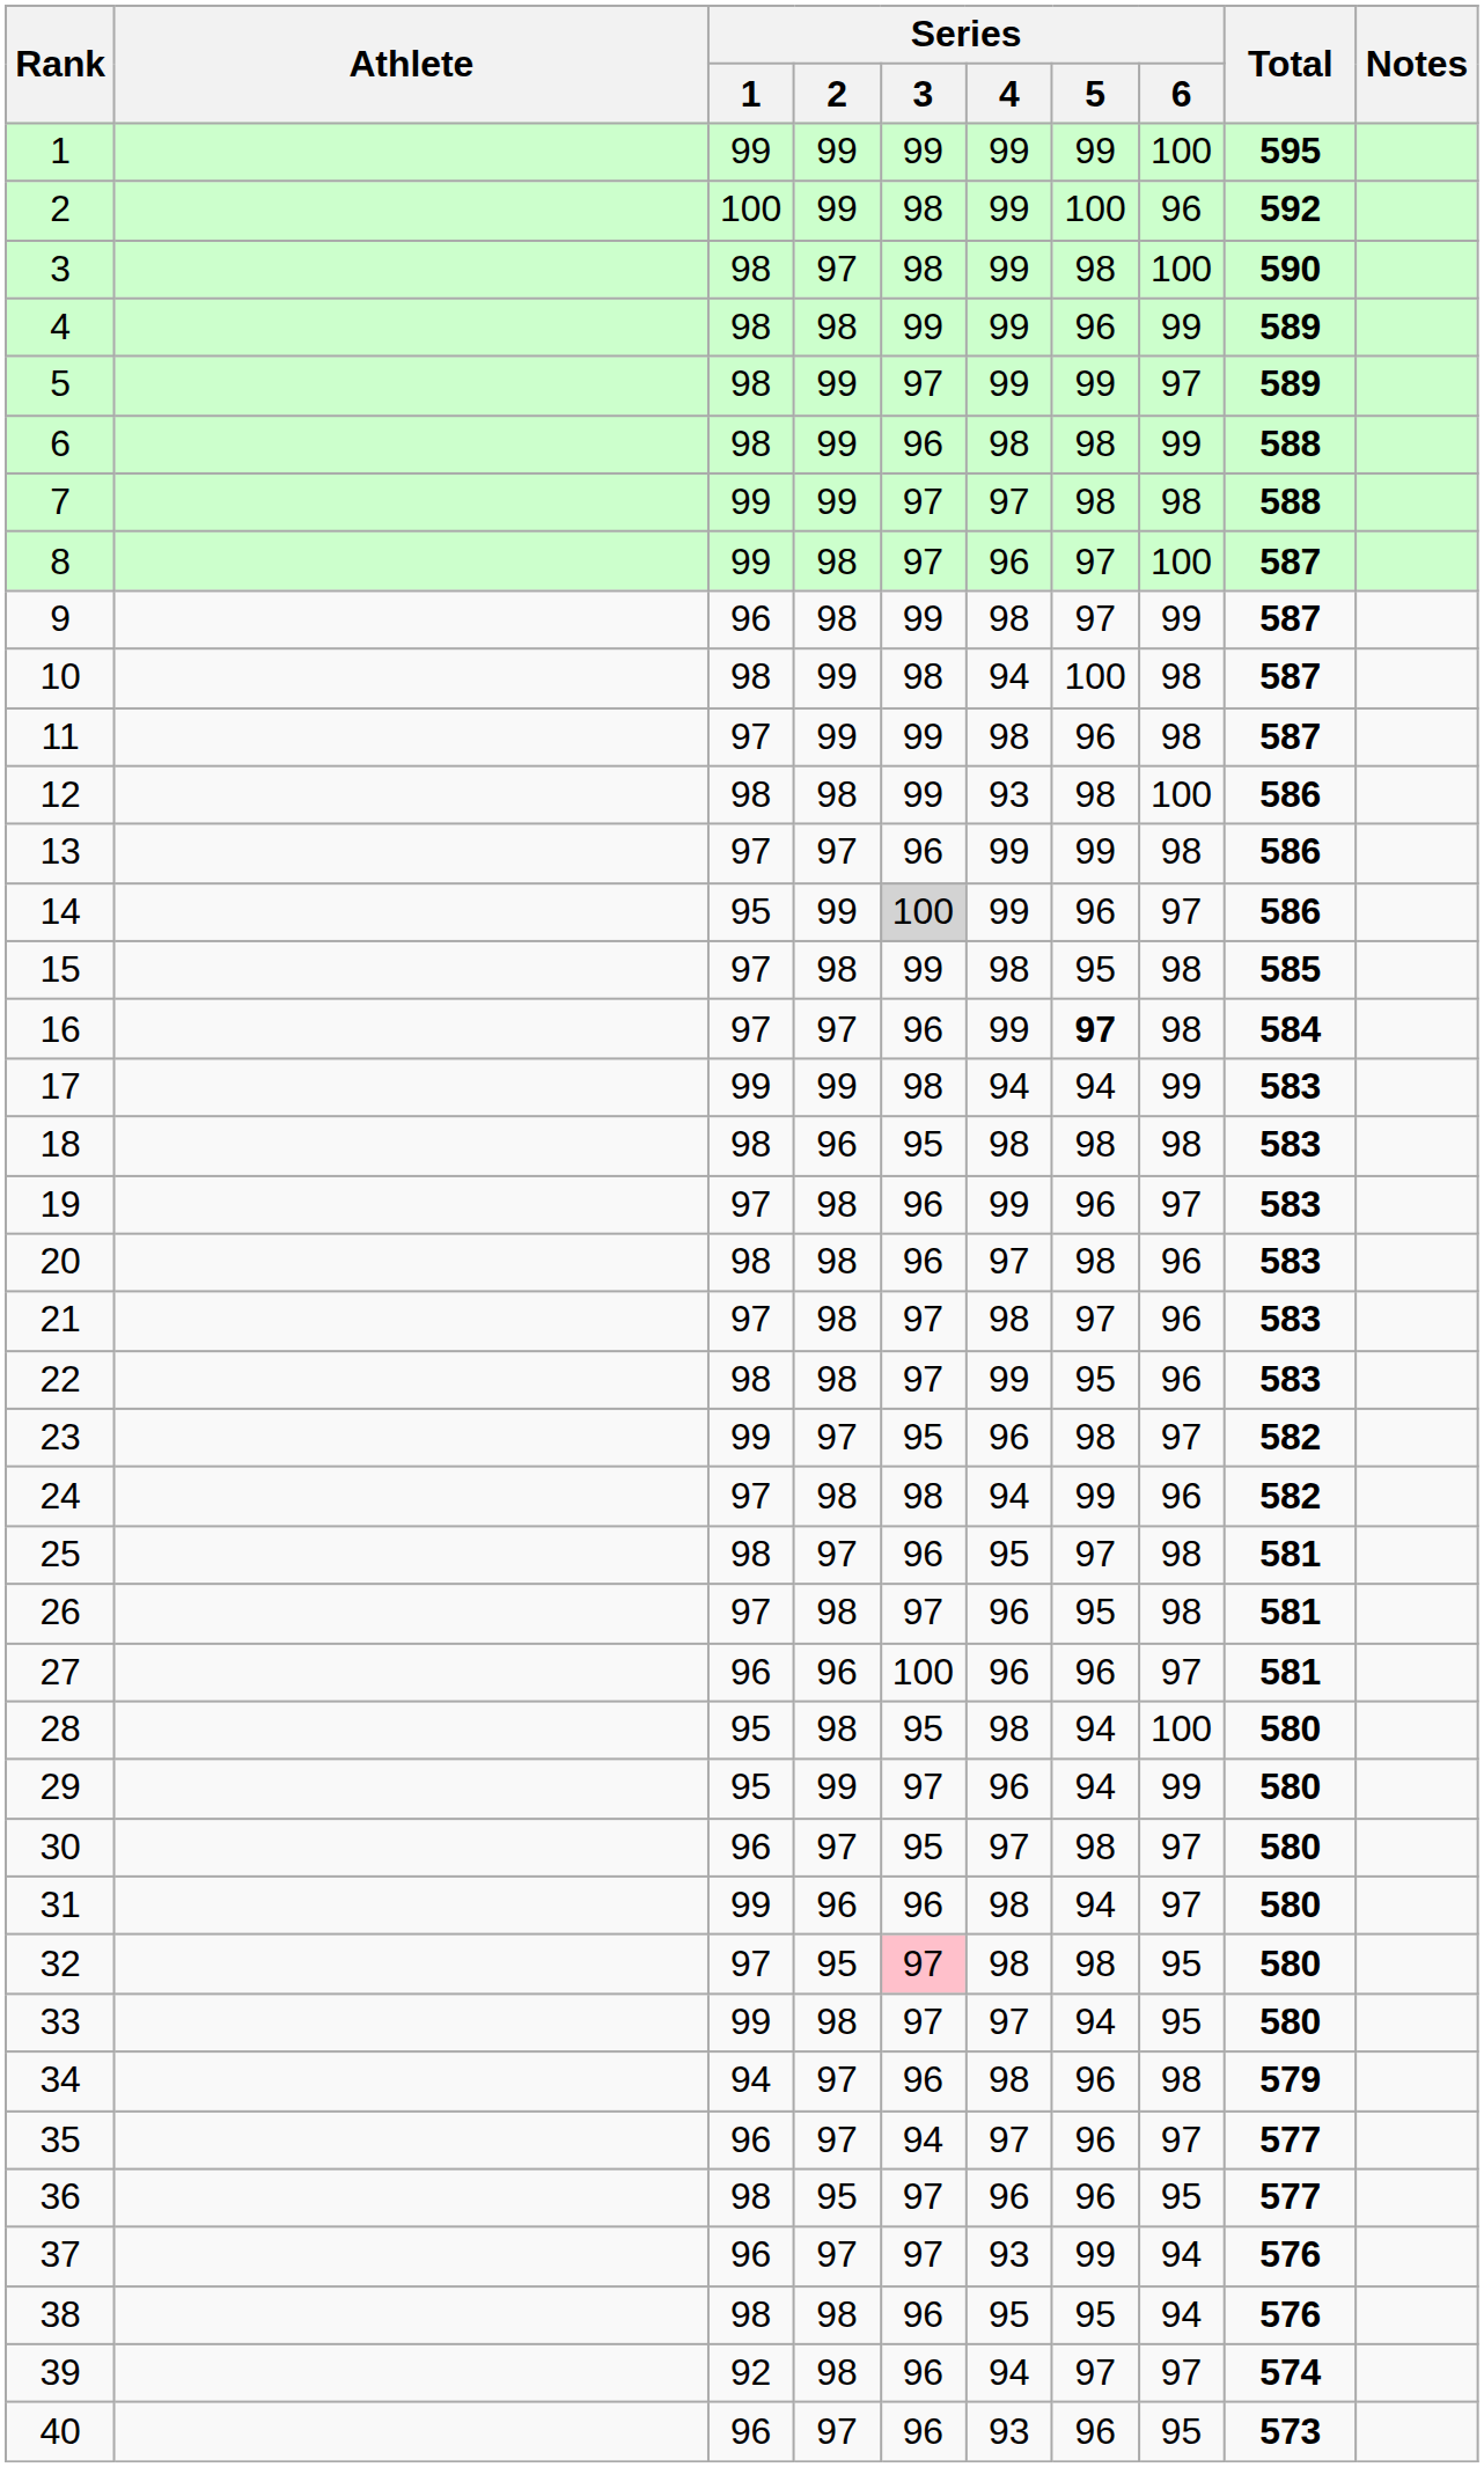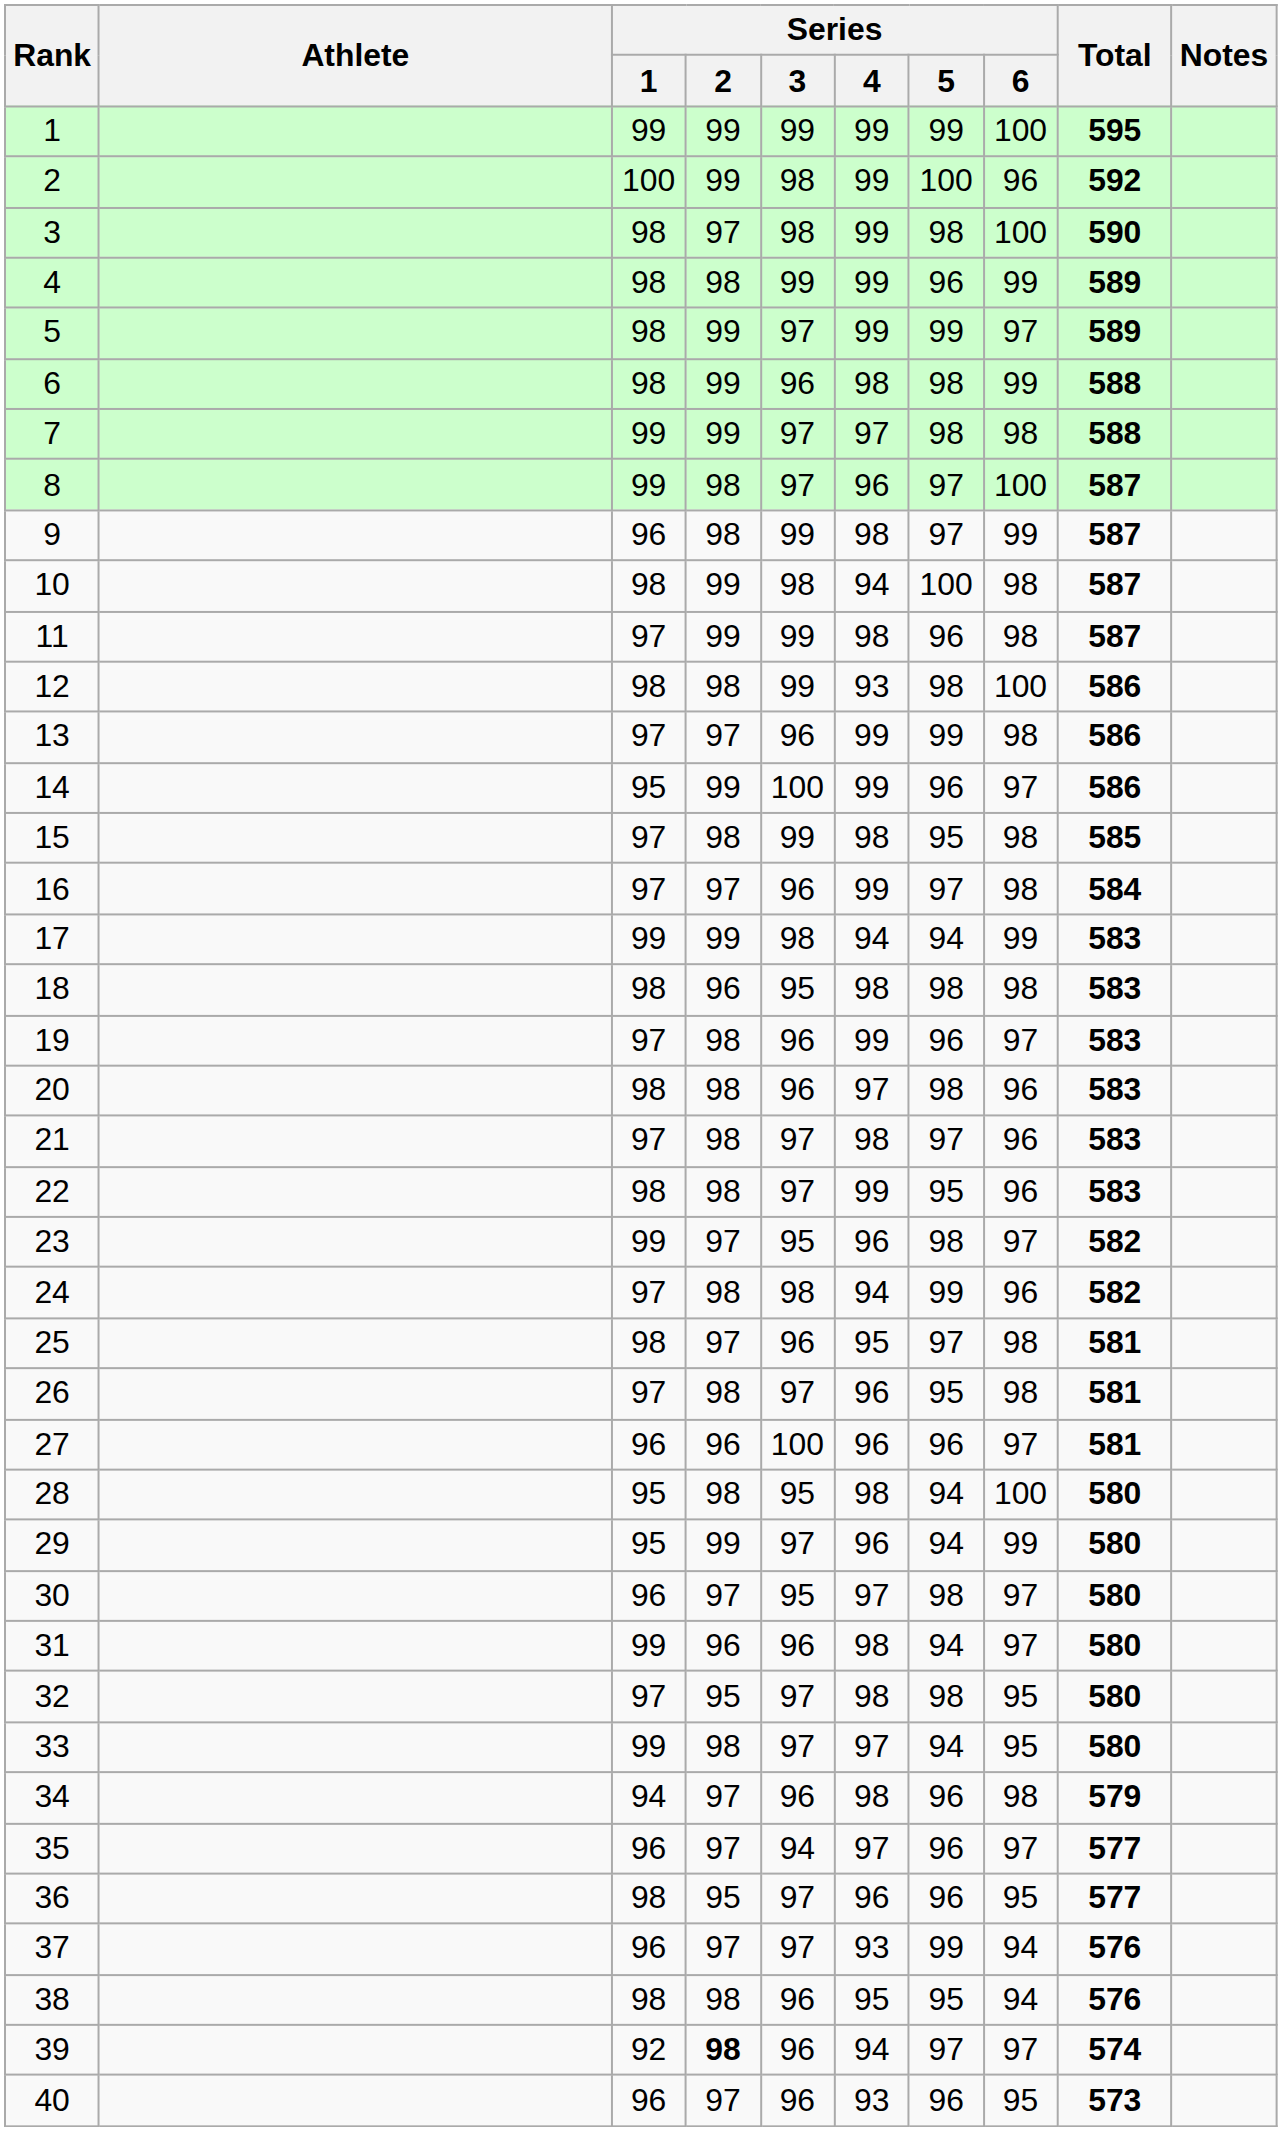14 | Series / 3: lightgrey background -> no background
16 | Series / 5: bold -> normal
32 | Series / 3: pink background -> no background
39 | Series / 2: normal -> bold
